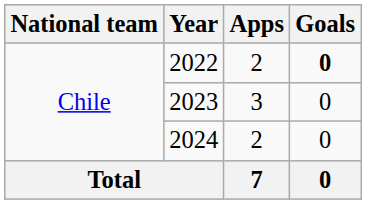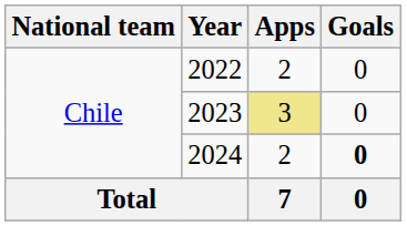2022 | Goals: bold -> normal
2023 | Apps: no background -> khaki background
2024 | Goals: normal -> bold
